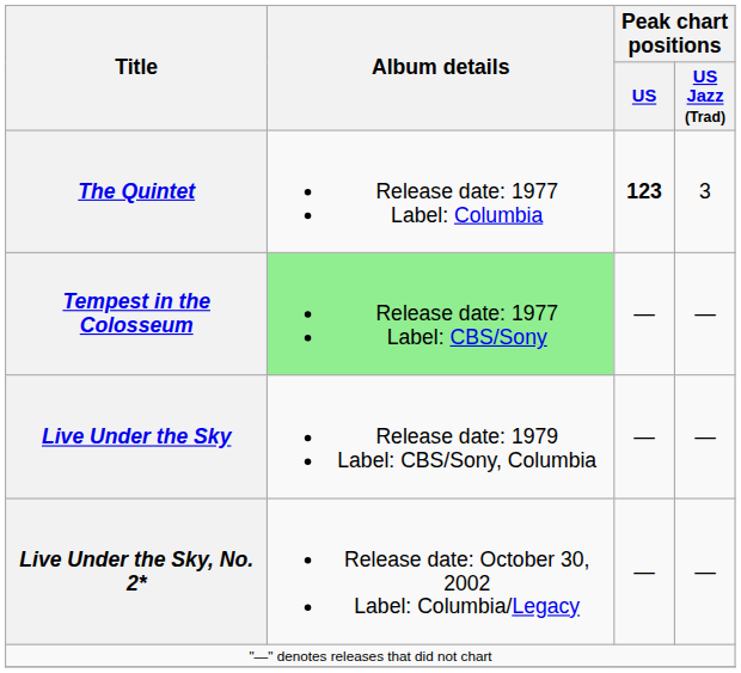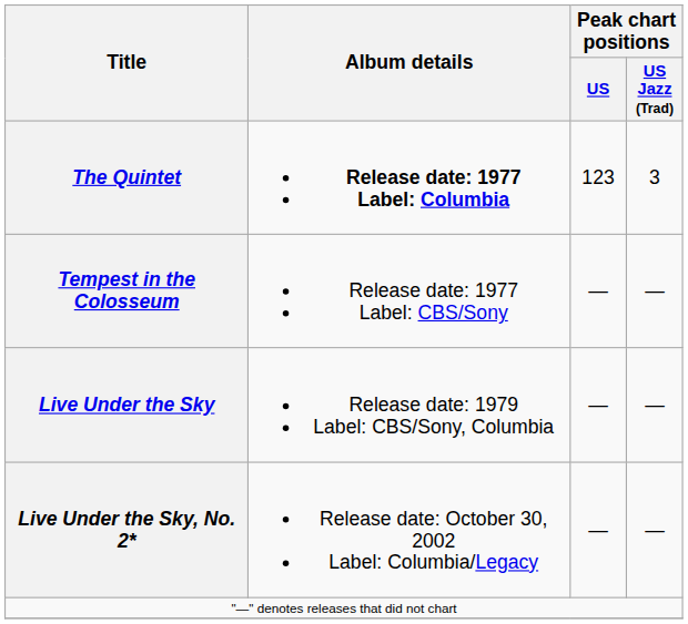The Quintet | Album details: normal -> bold
The Quintet | Peak chart positions / US: bold -> normal
Tempest in the Colosseum | Album details: lightgreen background -> no background
